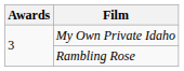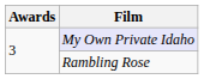My Own Private Idaho | Film: no background -> lavender background
